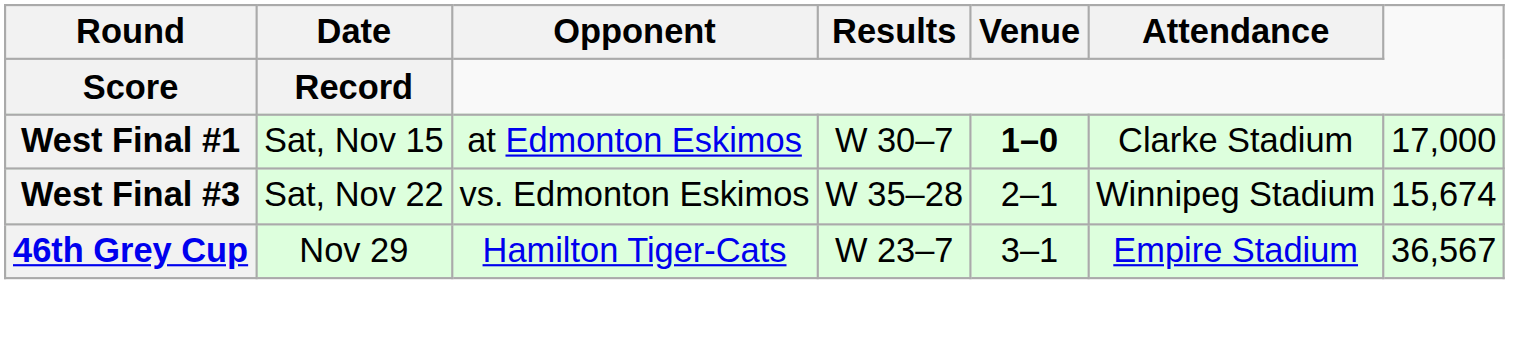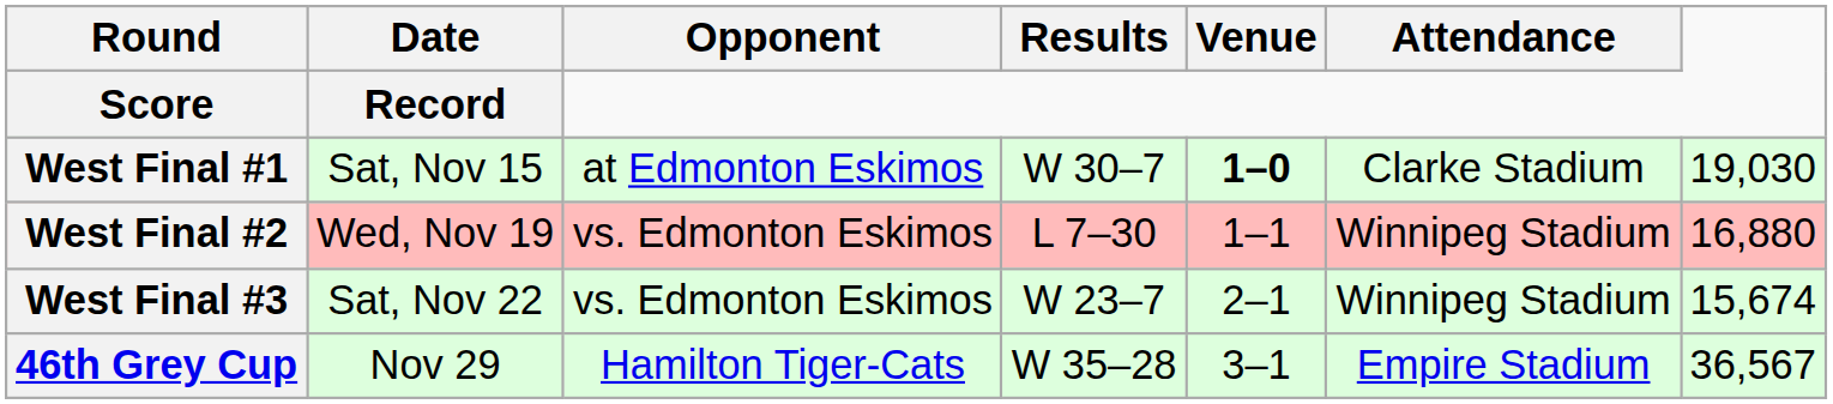West Final #1 | column 7: 17,000 -> 19,030
+ row: West Final #2 | Wed, Nov 19 | vs. Edmonton Eskimos | L 7–30 | 1–1 | Winnipeg Stadium | 16,880
West Final #3 | Results: W 35–28 -> W 23–7
46th Grey Cup | Results: W 23–7 -> W 35–28
